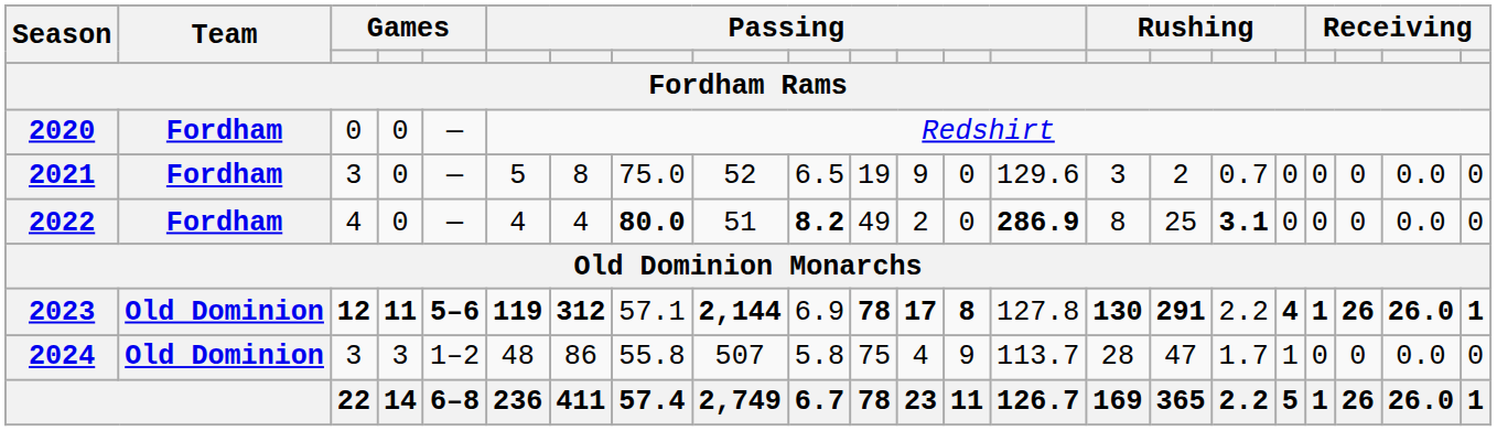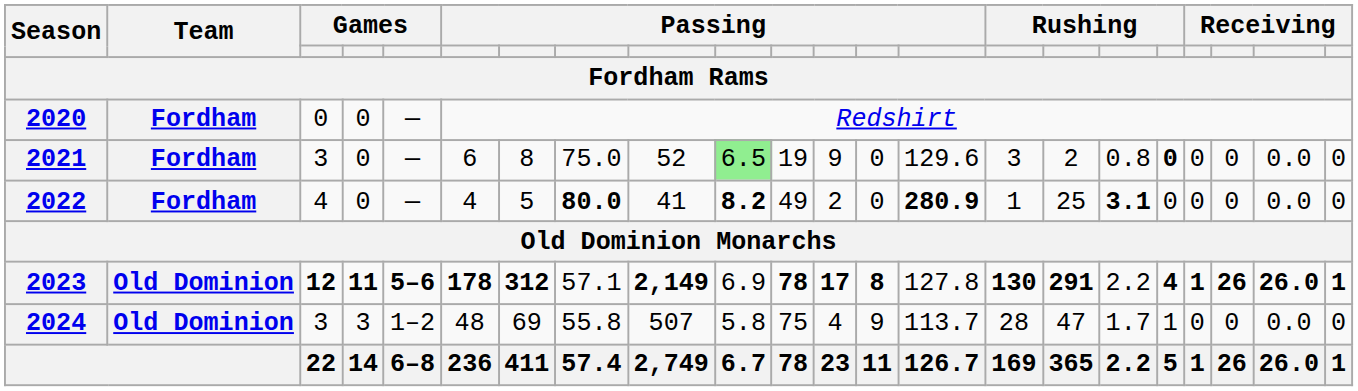2021 | column 6: 5 -> 6
2021 | column 10: no background -> lightgreen background
2021 | column 17: 0.7 -> 0.8
2021 | column 18: normal -> bold
2022 | column 7: 4 -> 5
2022 | column 9: 51 -> 41
2022 | column 14: 286.9 -> 280.9
2022 | column 15: 8 -> 1
2023 | column 6: 119 -> 178
2023 | column 9: 2,144 -> 2,149
2024 | column 7: 86 -> 69
